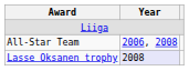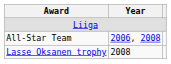Lasse Oksanen trophy | Year: lavender background -> no background
